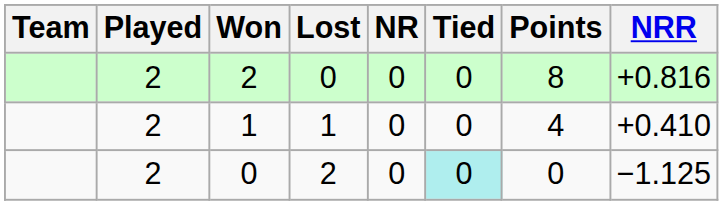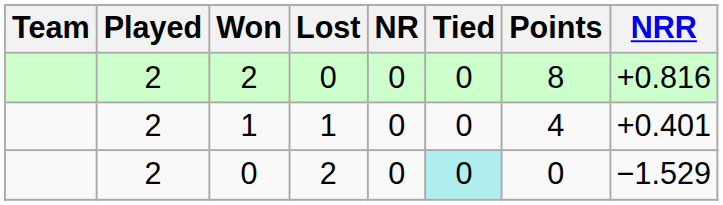row 3 | NRR: +0.410 -> +0.401
row 4 | NRR: −1.125 -> −1.529
